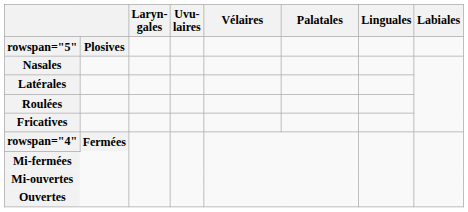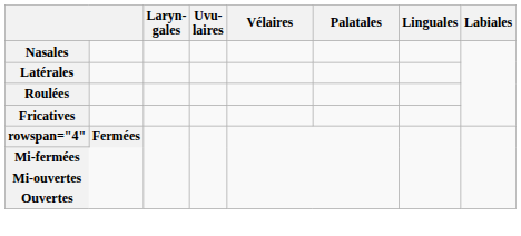- row: rowspan="5" | Plosives
